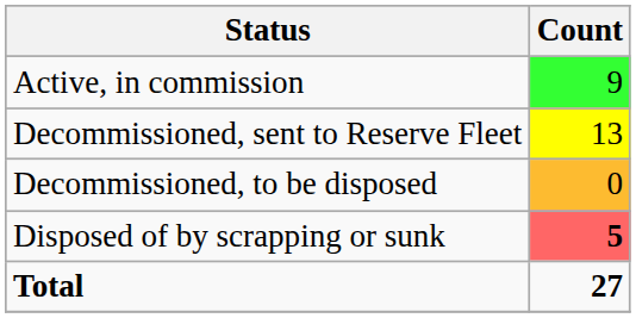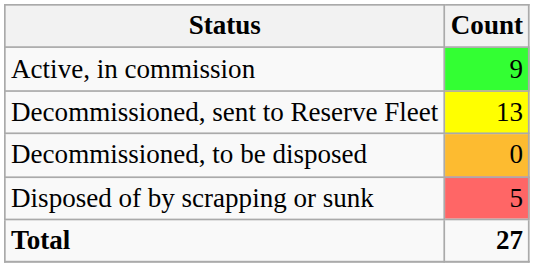Disposed of by scrapping or sunk | Count: bold -> normal
